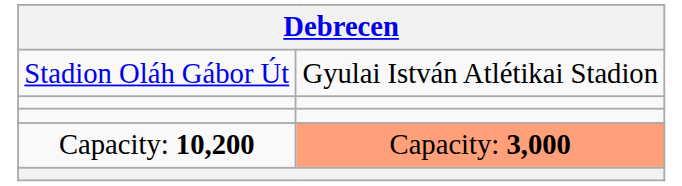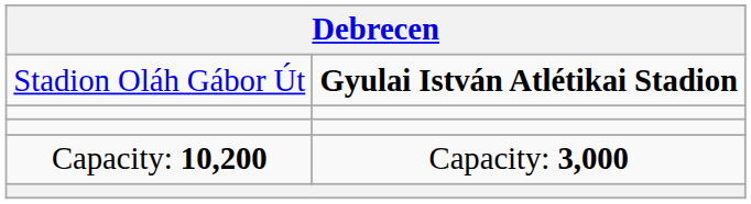Stadion Oláh Gábor Út | column 2: normal -> bold
Capacity: 10,200 | column 2: lightsalmon background -> no background
